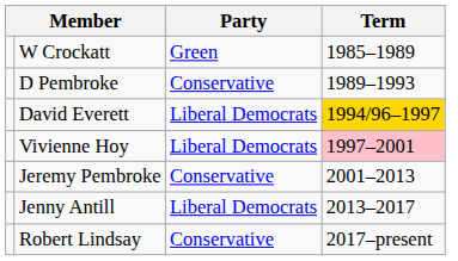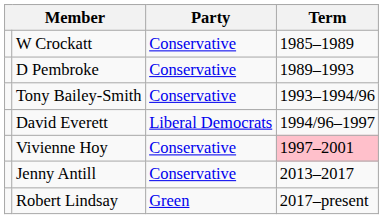W Crockatt | Party: Green -> Conservative
+ row: Tony Bailey-Smith | Conservative | 1993–1994/96
David Everett | Term: gold background -> no background
Vivienne Hoy | Party: Liberal Democrats -> Conservative
- row: Jeremy Pembroke | Conservative | 2001–2013
Jenny Antill | Party: Liberal Democrats -> Conservative
Robert Lindsay | Party: Conservative -> Green
